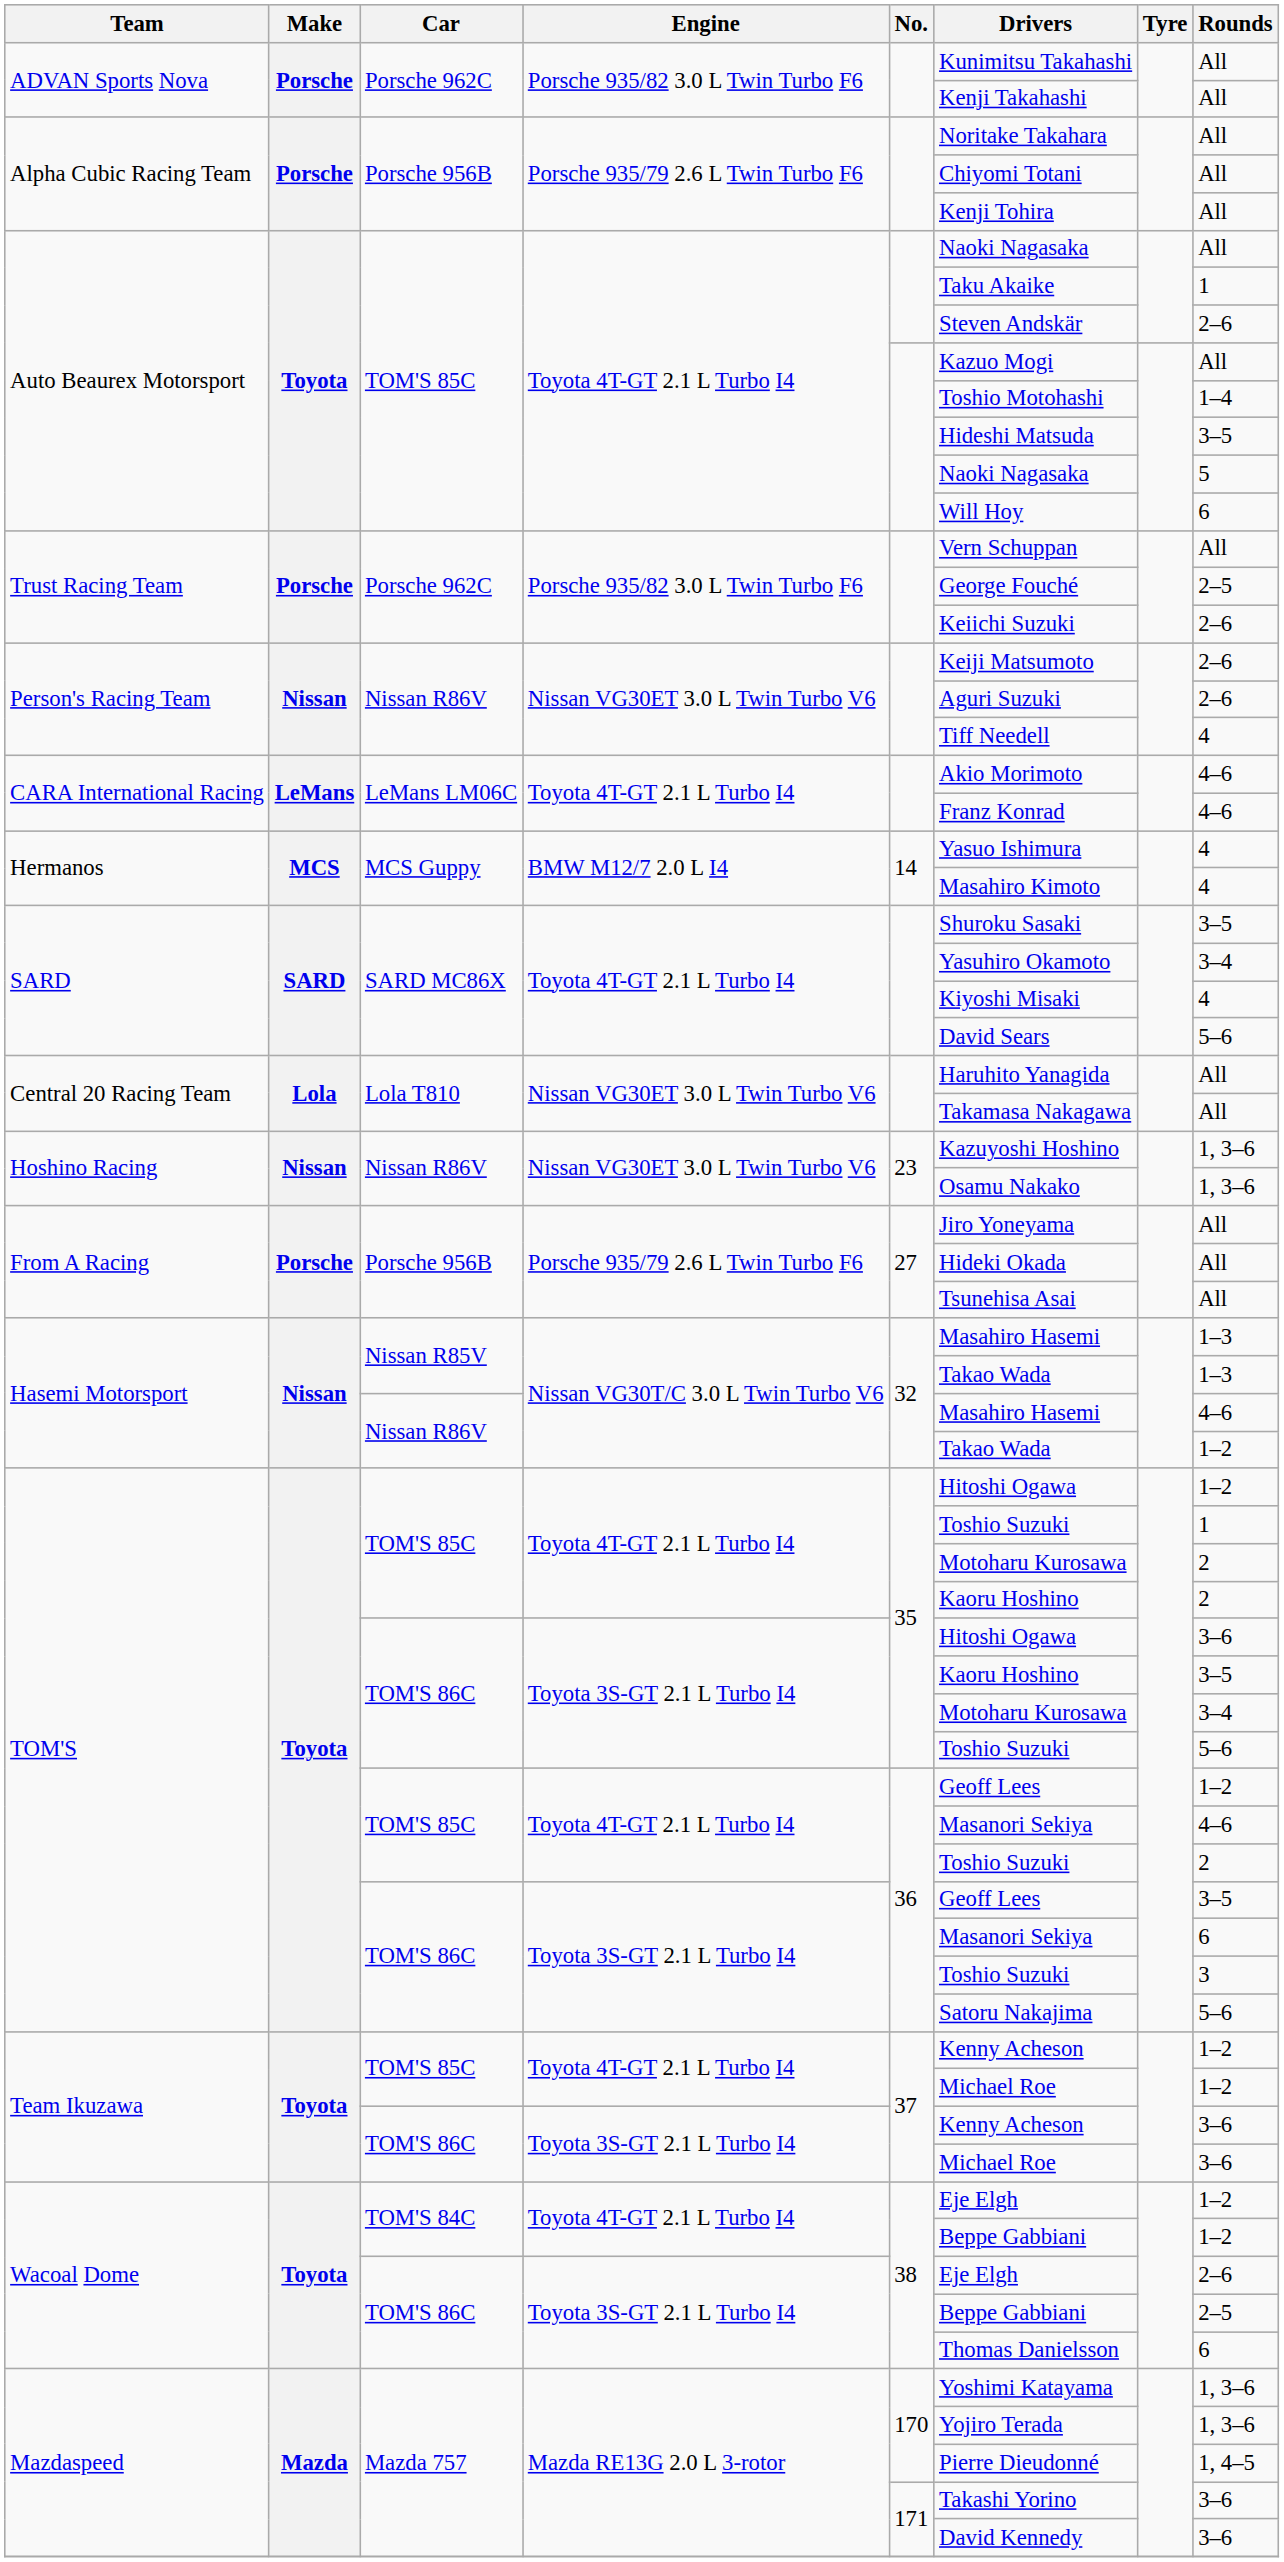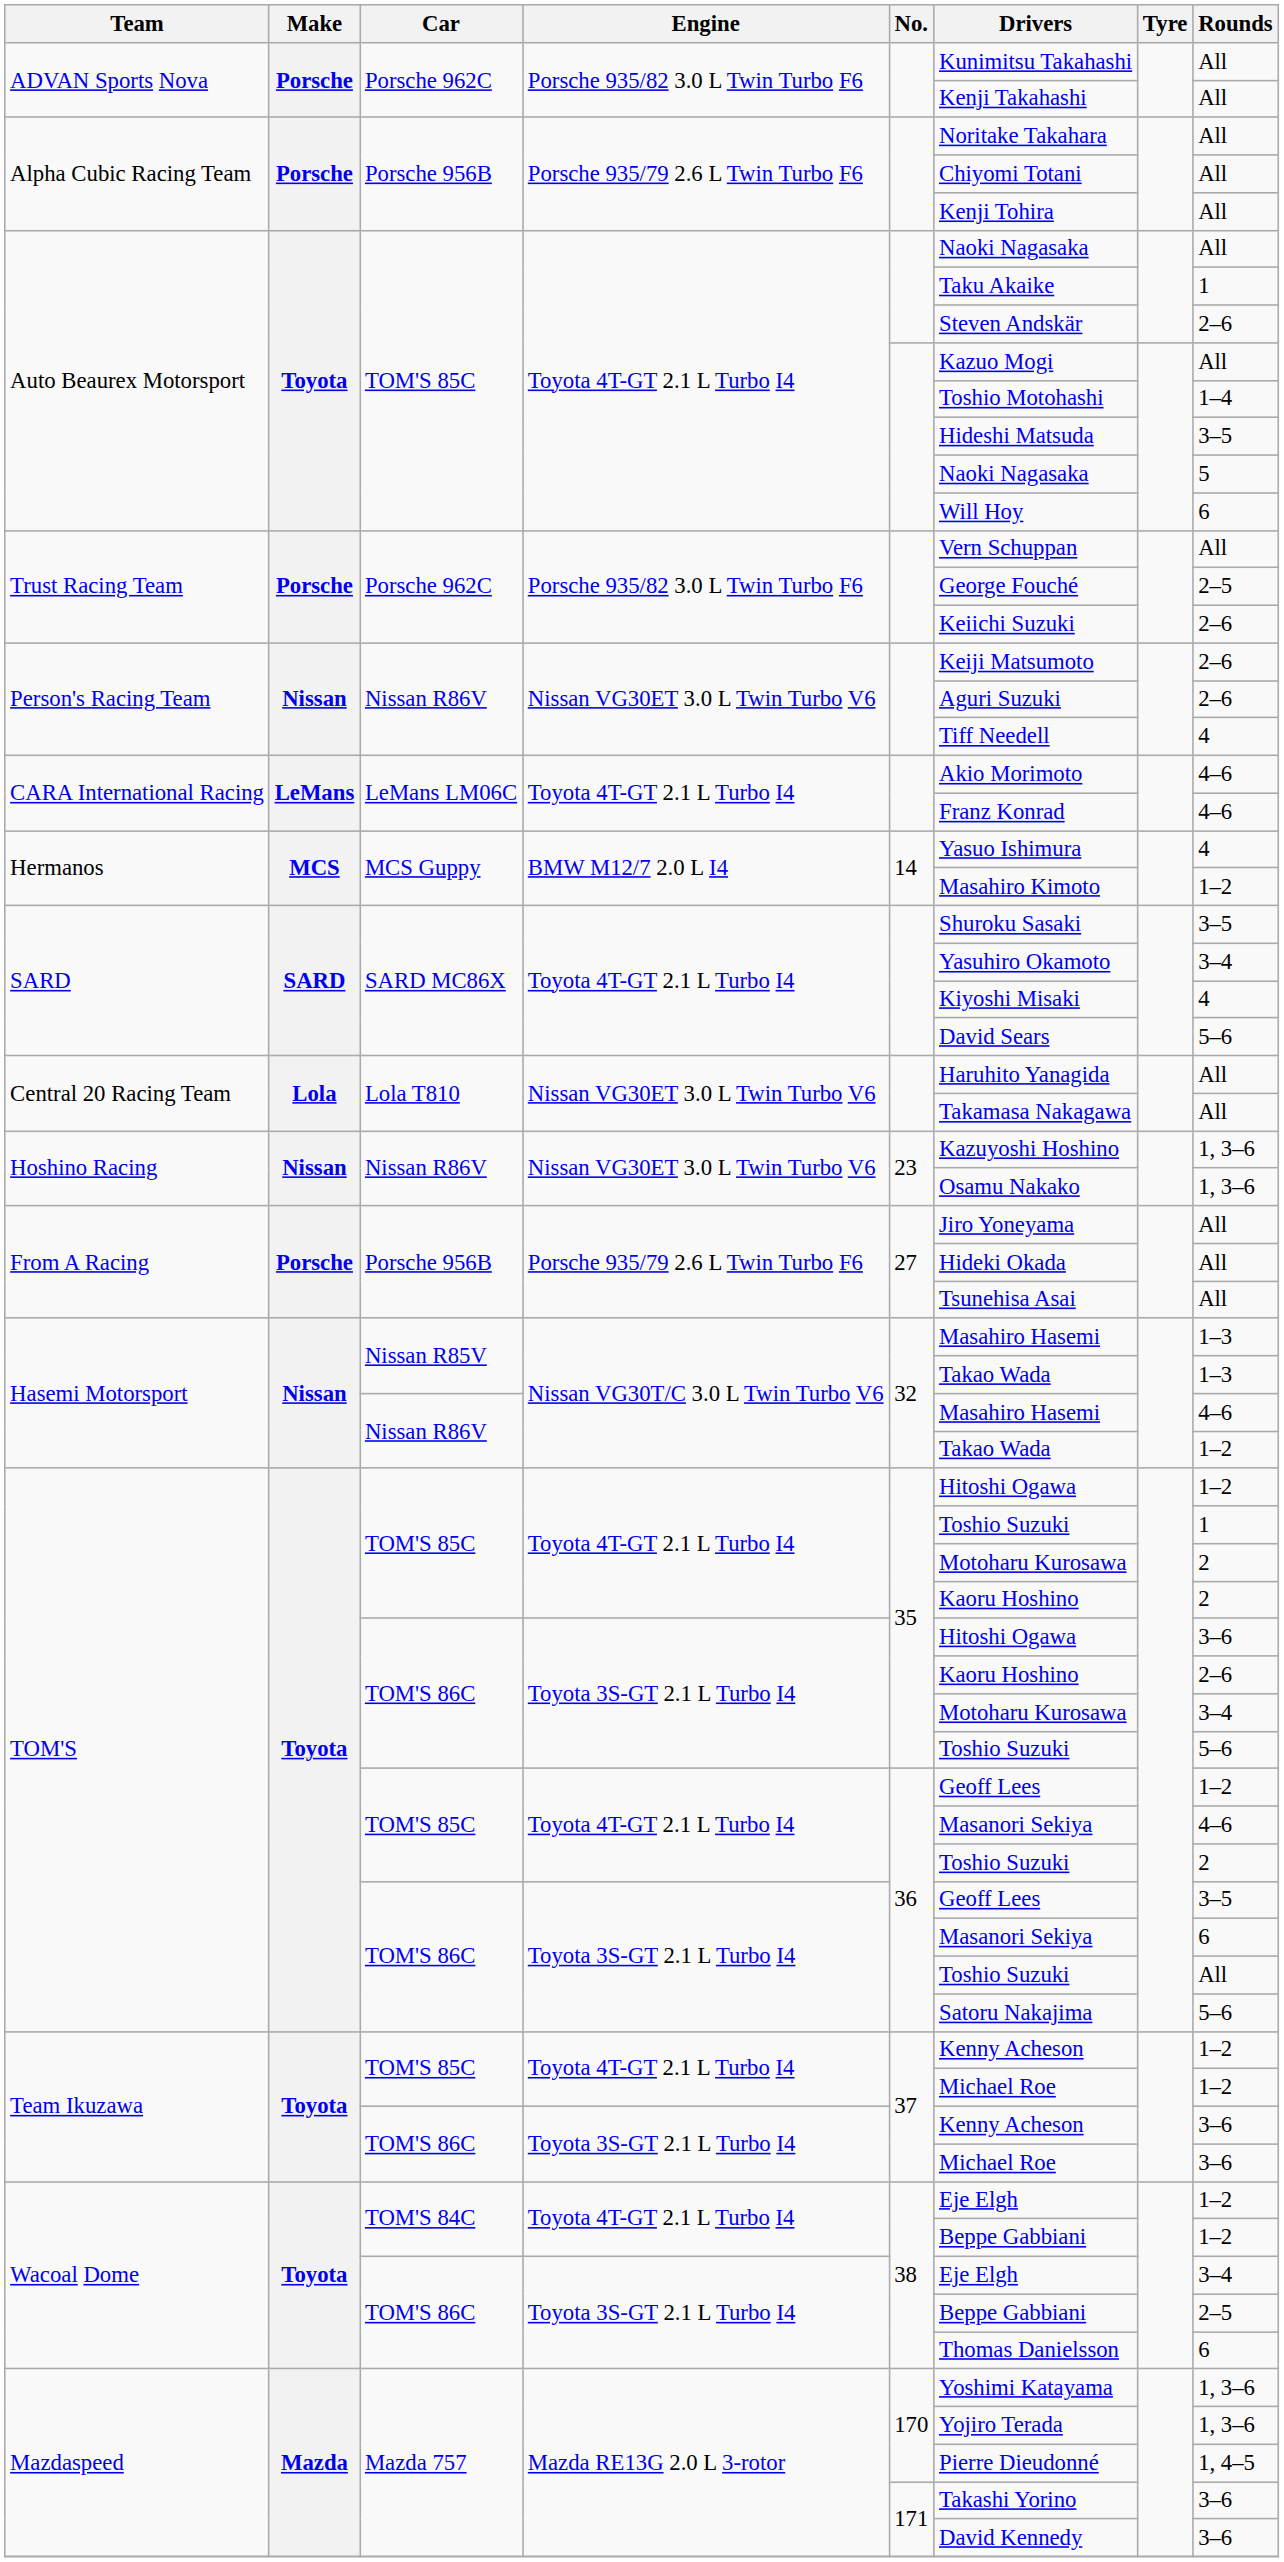row 24 | Rounds: 4 -> 1–2
row 45 | Rounds: 3–5 -> 2–6
row 53 | Rounds: 3 -> All
row 61 | Rounds: 2–6 -> 3–4
